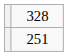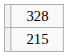row 2 | column 2: 251 -> 215
